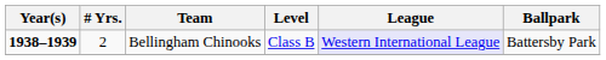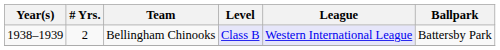Bellingham Chinooks | Year(s): bold -> normal
Bellingham Chinooks | Level: no background -> lavender background
